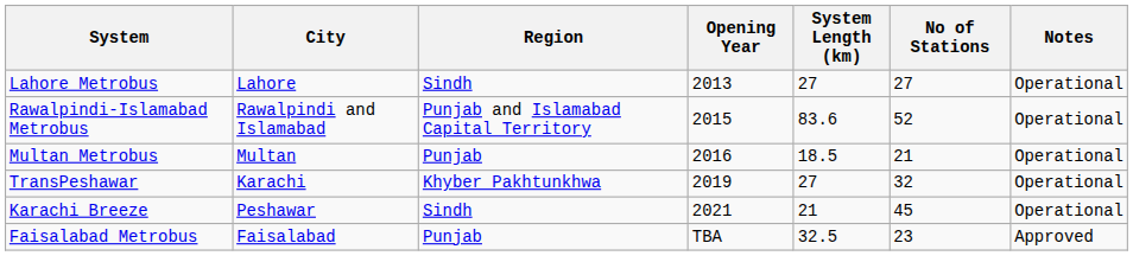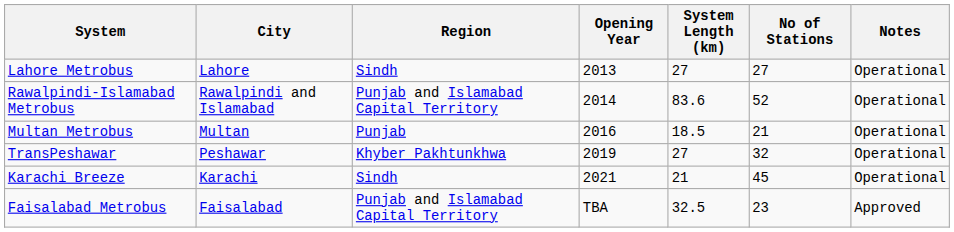Rawalpindi-Islamabad Metrobus | Opening Year: 2015 -> 2014
TransPeshawar | City: Karachi -> Peshawar
Karachi Breeze | City: Peshawar -> Karachi
Faisalabad Metrobus | Region: Punjab -> Punjab and Islamabad Capital Territory
